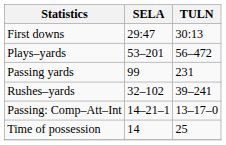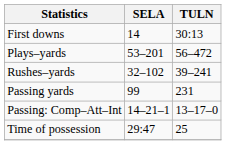First downs | SELA: 29:47 -> 14
rows swapped: Rushes–yards <-> Passing yards
Time of possession | SELA: 14 -> 29:47
